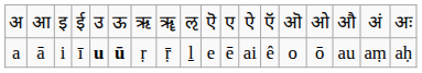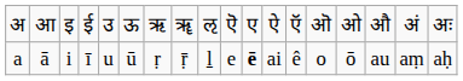a | column 5: bold -> normal
a | column 6: bold -> normal
a | column 11: normal -> bold
